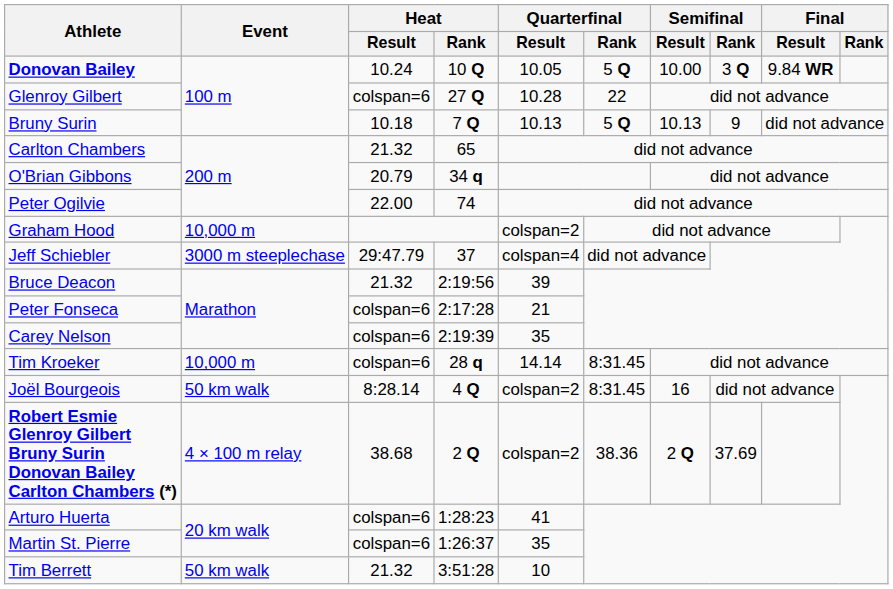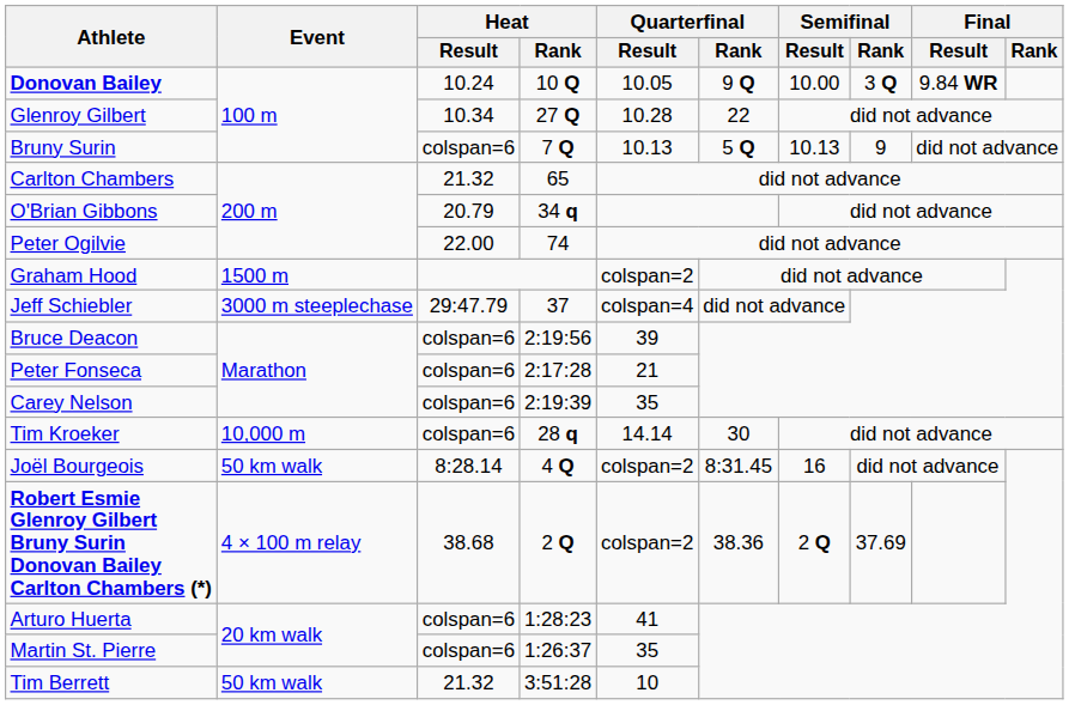Donovan Bailey | Quarterfinal / Rank: 5 Q -> 9 Q
Glenroy Gilbert | Heat / Result: colspan=6 -> 10.34
Bruny Surin | Heat / Result: 10.18 -> colspan=6
Graham Hood | Event: 10,000 m -> 1500 m
Bruce Deacon | Heat / Result: 21.32 -> colspan=6
Tim Kroeker | Quarterfinal / Rank: 8:31.45 -> 30
